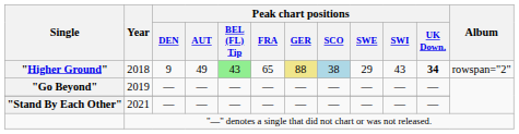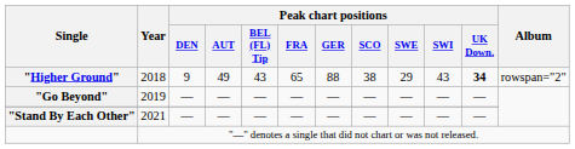"Higher Ground" | Peak chart positions / BEL (FL) Tip: lightgreen background -> no background
"Higher Ground" | Peak chart positions / GER: khaki background -> no background
"Higher Ground" | Peak chart positions / SCO: lightblue background -> no background
